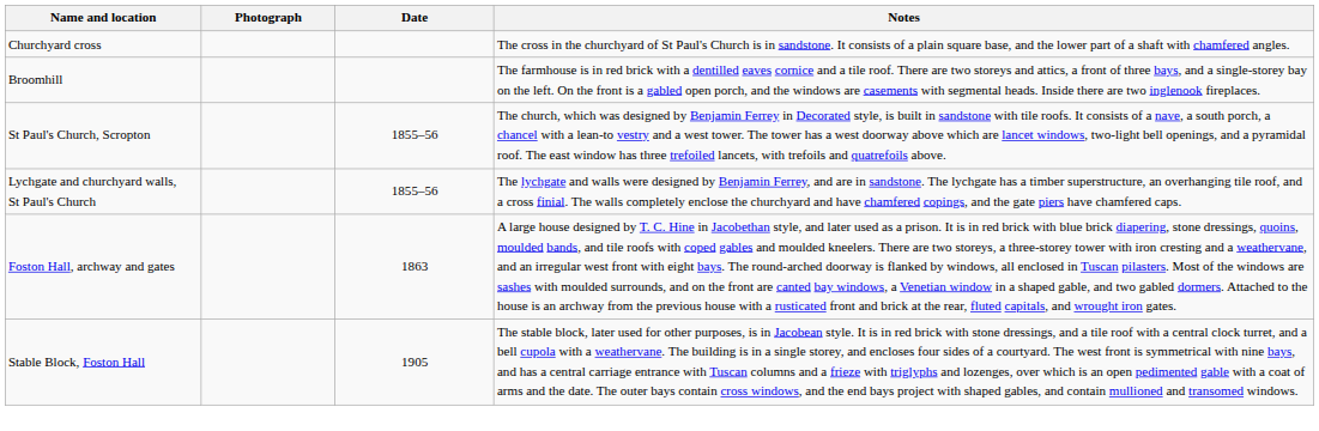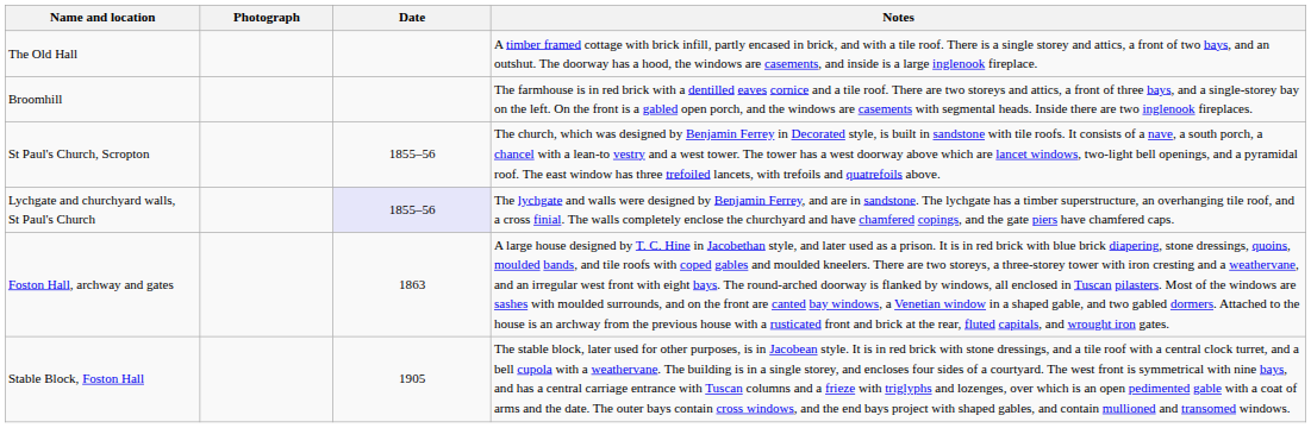- row: Churchyard cross | The cross in the churchyard of St Paul's Church is in sandstone. It consists of a plain square base, and the lower part of a shaft with chamfered angles.
+ row: The Old Hall | A timber framed cottage with brick infill, partly encased in brick, and with a tile roof. There is a single storey and attics, a front of two bays, and an outshut. The doorway has a hood, the windows are casements, and inside is a large inglenook fireplace.
Lychgate and churchyard walls, St Paul's Church | Date: no background -> lavender background
